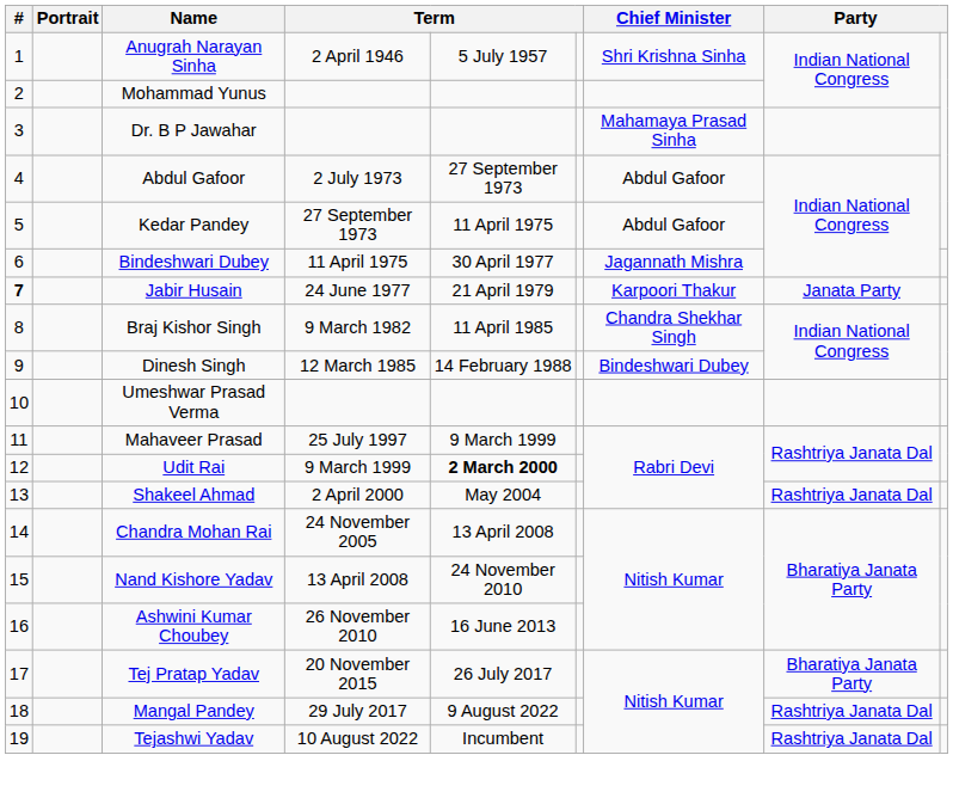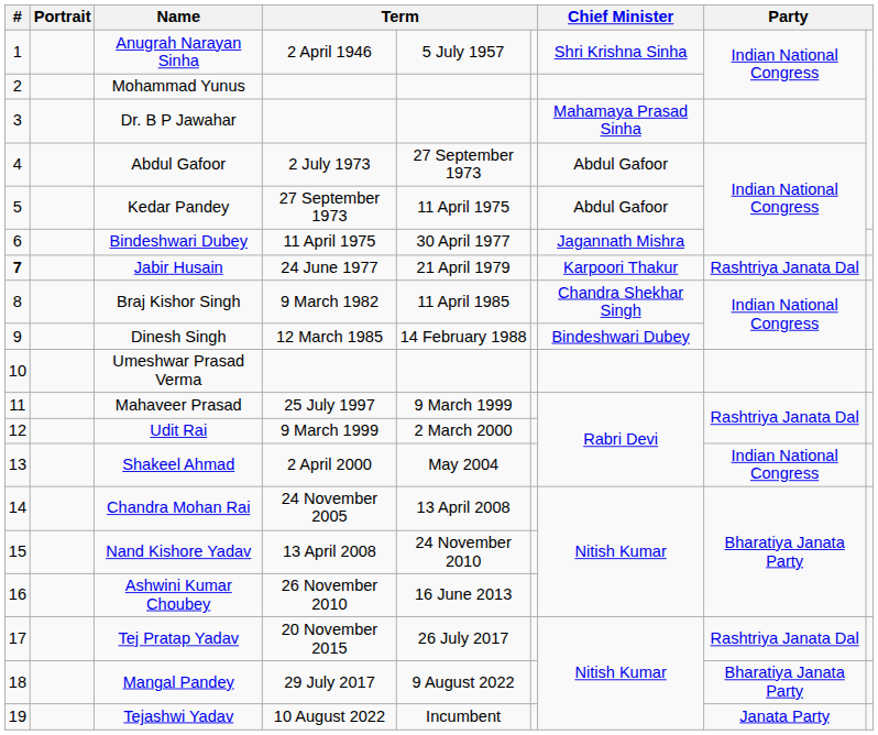Jabir Husain | column 8: Janata Party -> Rashtriya Janata Dal
Udit Rai | column 5: bold -> normal
Shakeel Ahmad | column 8: Rashtriya Janata Dal -> Indian National Congress
Tej Pratap Yadav | column 8: Bharatiya Janata Party -> Rashtriya Janata Dal
Mangal Pandey | column 8: Rashtriya Janata Dal -> Bharatiya Janata Party
Tejashwi Yadav | column 8: Rashtriya Janata Dal -> Janata Party
